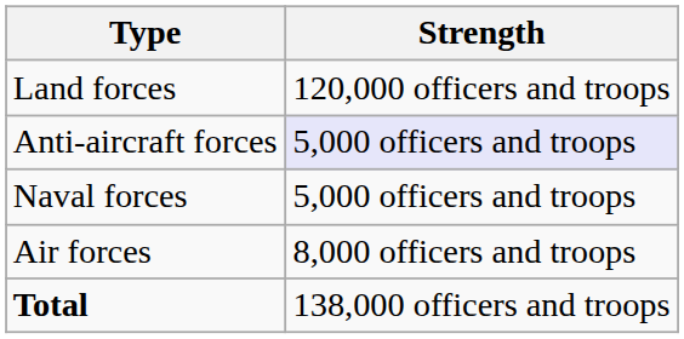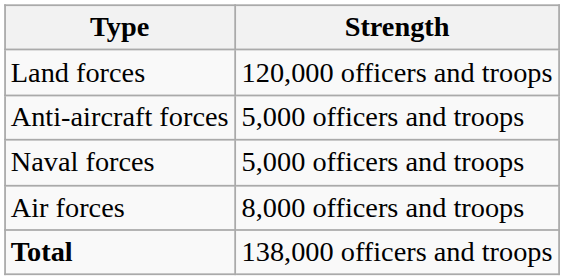Anti-aircraft forces | Strength: lavender background -> no background
